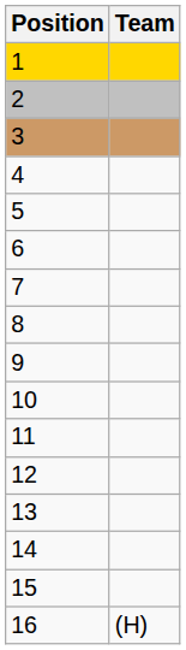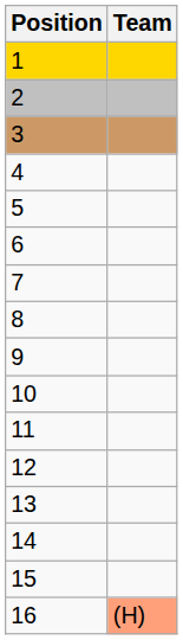16 | Team: no background -> lightsalmon background
